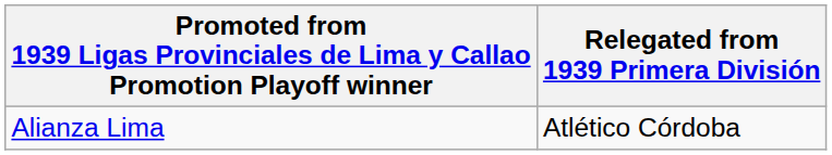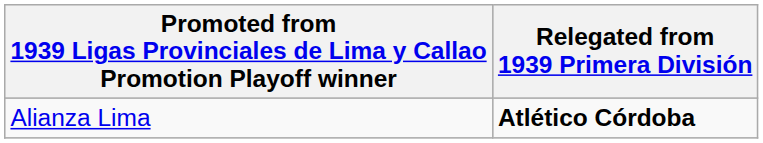Alianza Lima | Relegated from 1939 Primera División: normal -> bold
